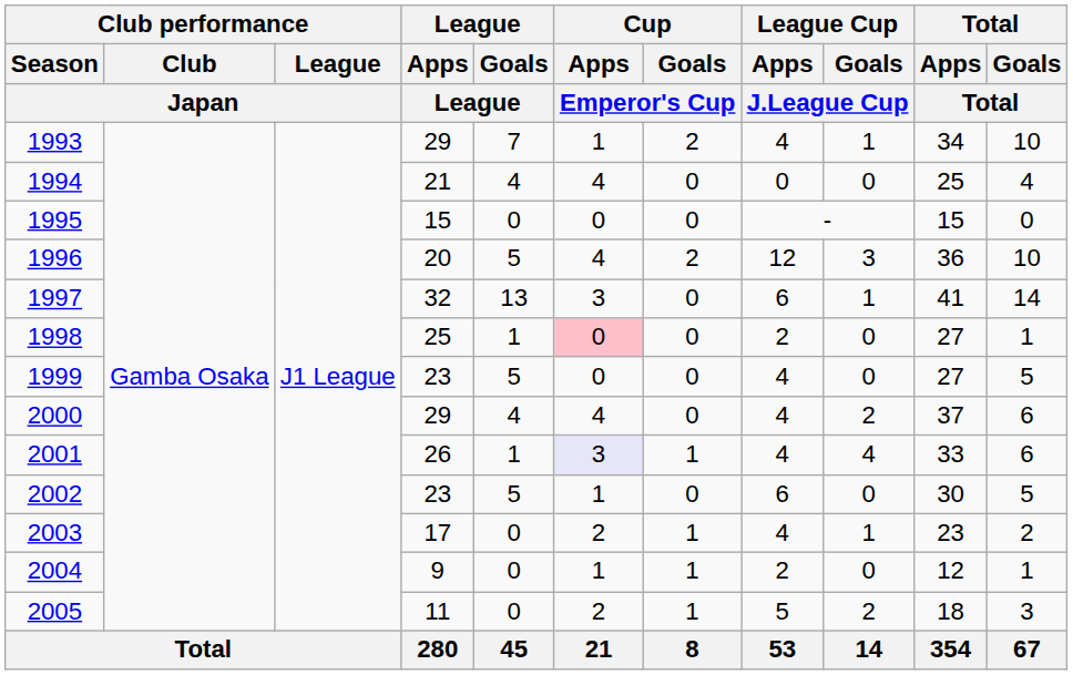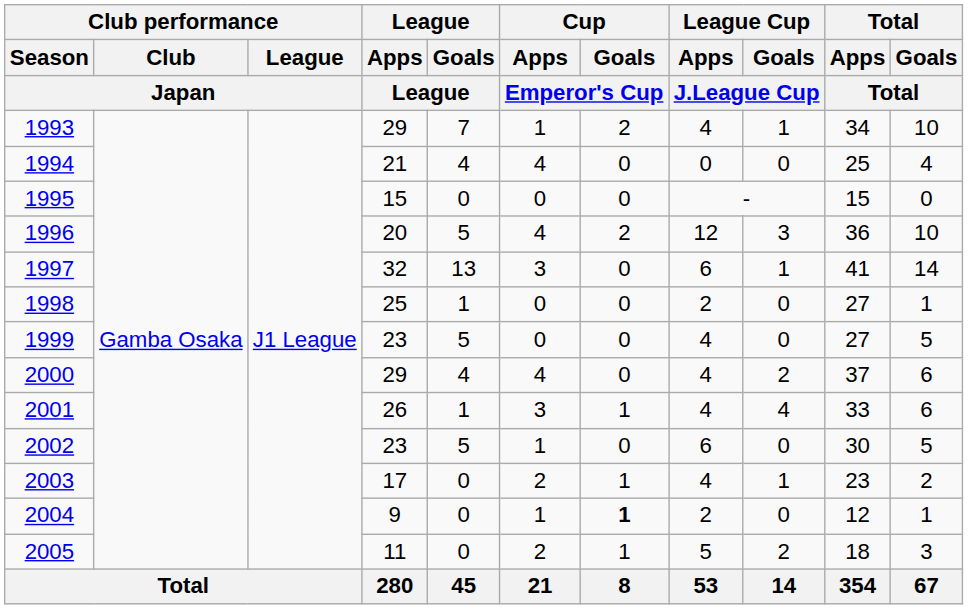1998 | Cup / Apps / Emperor's Cup: pink background -> no background
2001 | Cup / Apps / Emperor's Cup: lavender background -> no background
2004 | Cup / Goals / Emperor's Cup: normal -> bold
